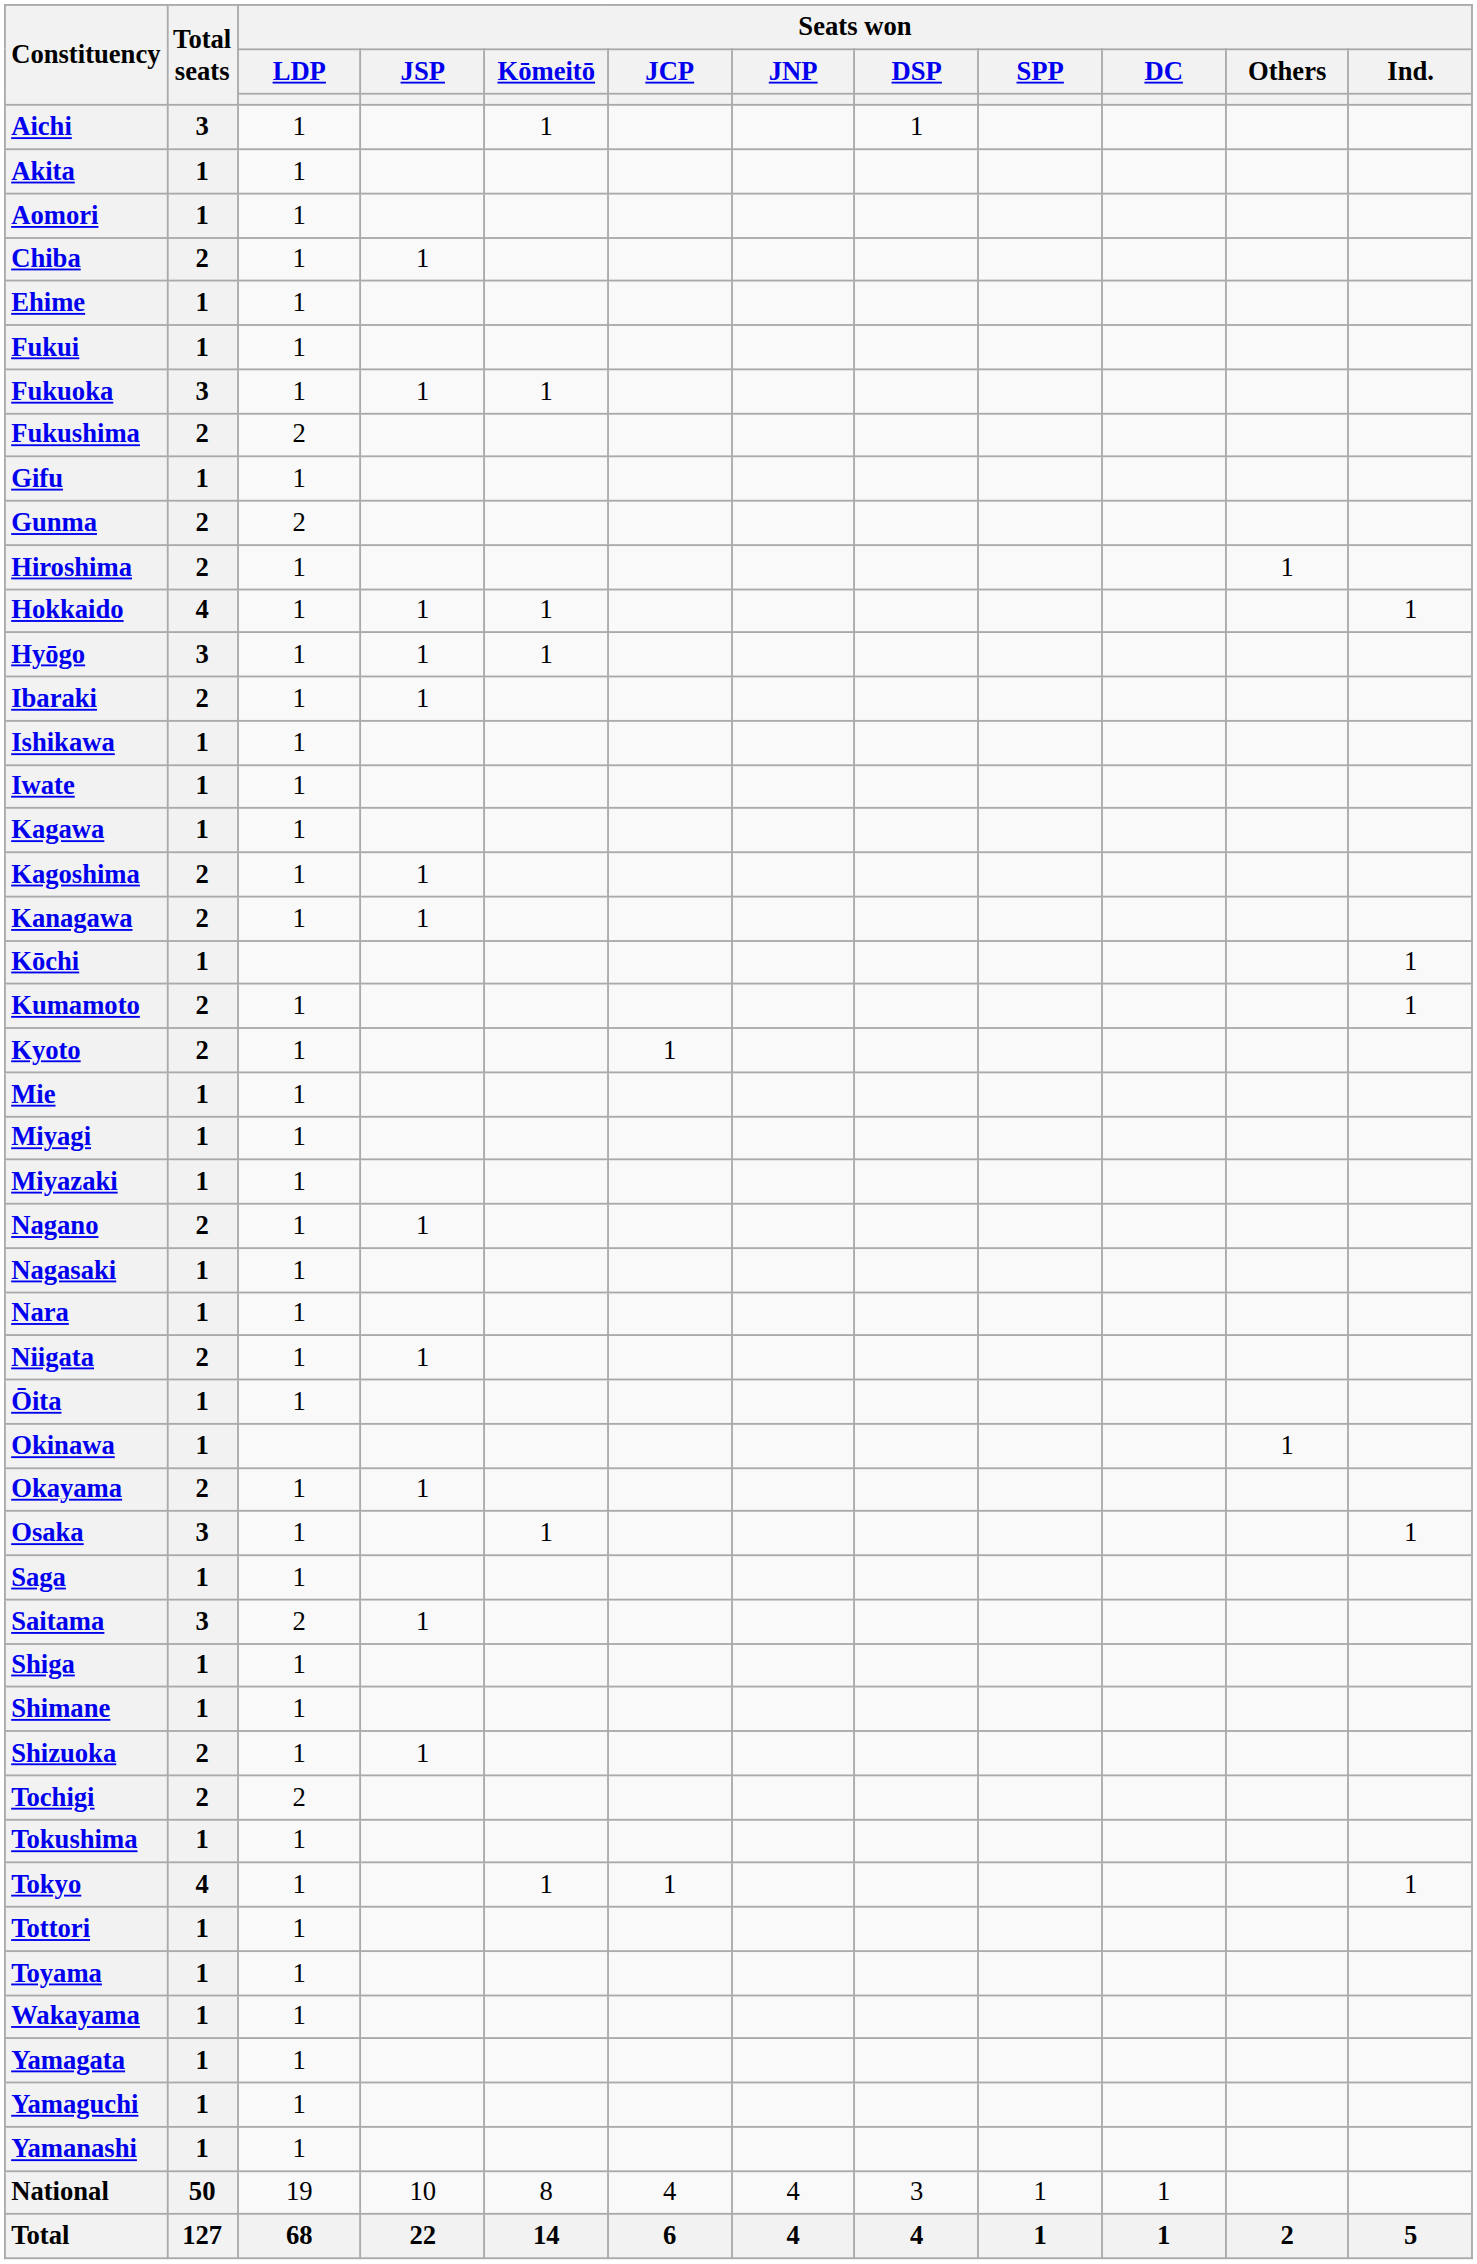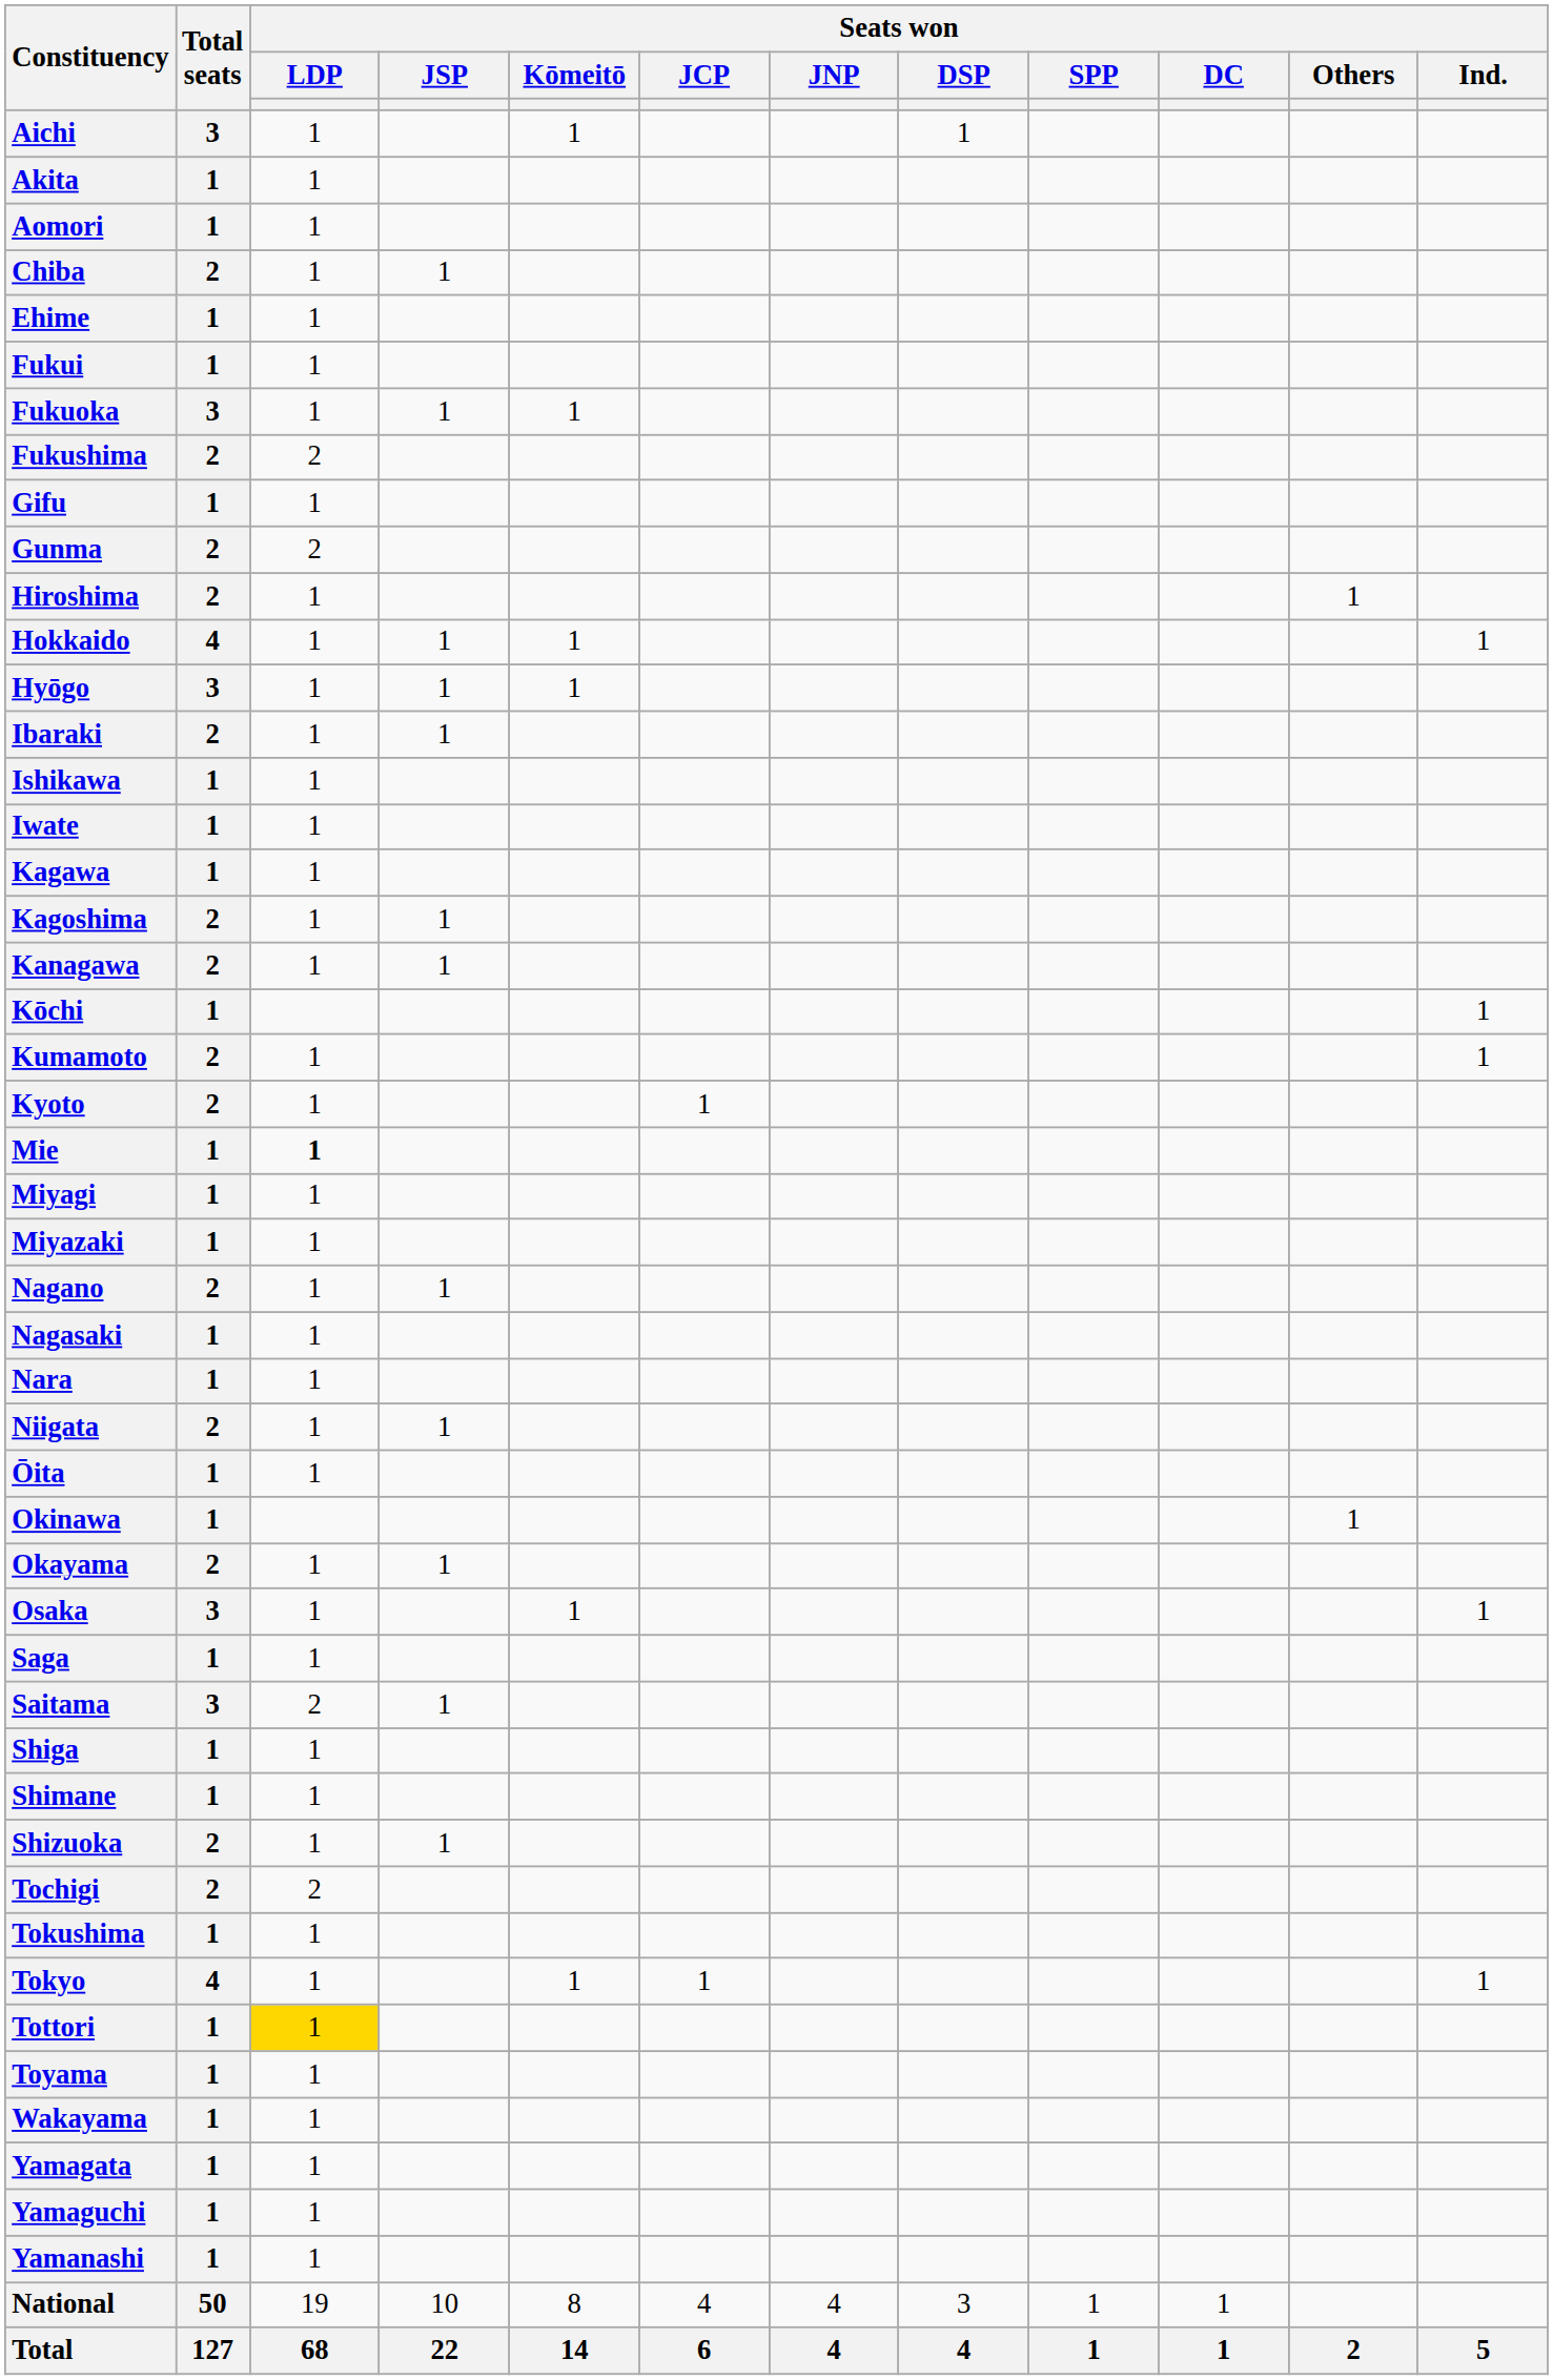Mie | Seats won / LDP: normal -> bold
Tottori | Seats won / LDP: no background -> gold background
